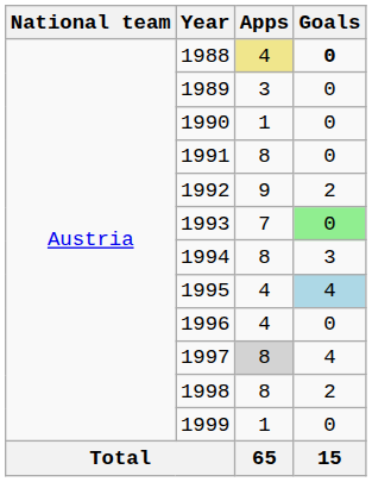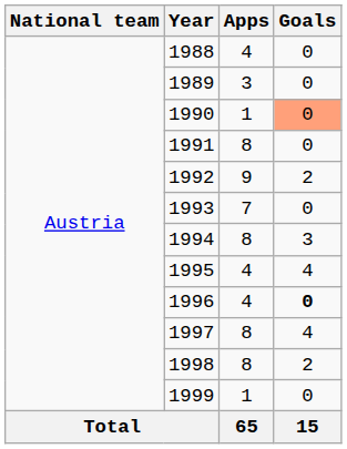1988 | Apps: khaki background -> no background
1988 | Goals: bold -> normal
1990 | Goals: no background -> lightsalmon background
1993 | Goals: lightgreen background -> no background
1995 | Goals: lightblue background -> no background
1996 | Goals: normal -> bold
1997 | Apps: lightgrey background -> no background
